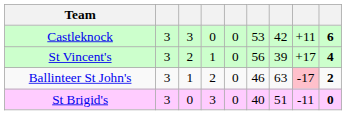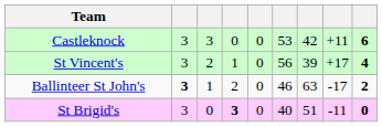Ballinteer St John's | column 2: normal -> bold
Ballinteer St John's | column 8: pink background -> no background
St Brigid's | column 4: normal -> bold
